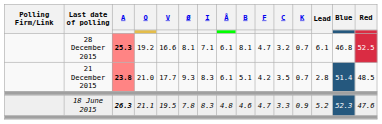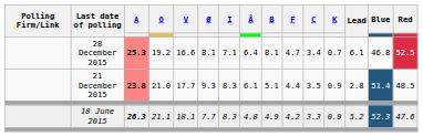28 December 2015 | Å: 6.1 -> 6.4
28 December 2015 | C: 3.2 -> 3.4
21 December 2015 | F: 4.2 -> 4.4
21 December 2015 | K: 0.7 -> 0.9
18 June 2015 | V: 19.5 -> 18.1
18 June 2015 | Ø: 7.8 -> 7.7
18 June 2015 | B: 4.6 -> 4.9
18 June 2015 | F: 4.7 -> 4.2
